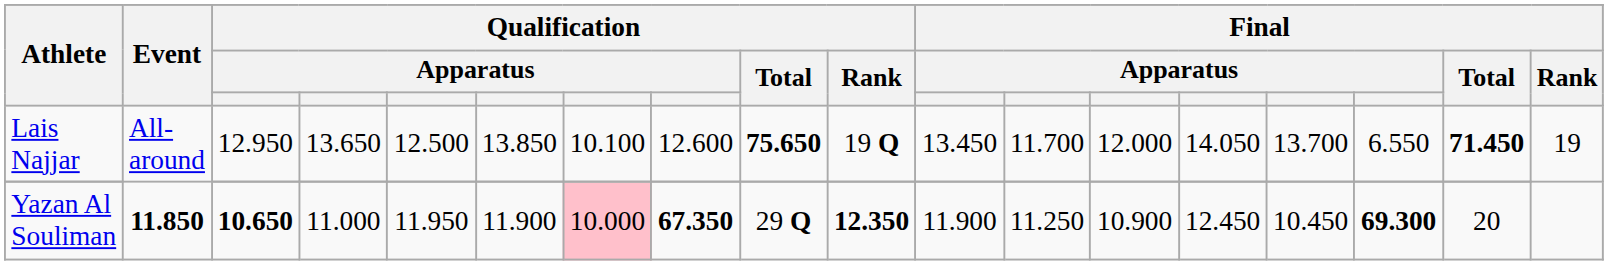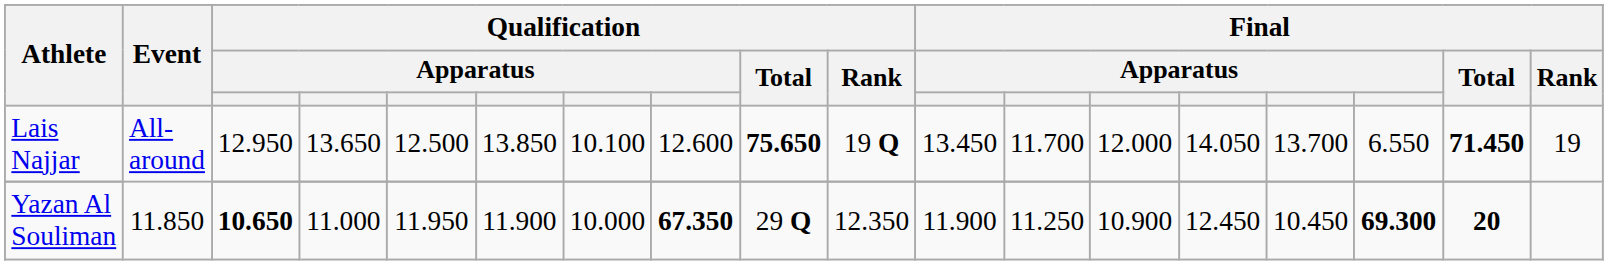Yazan Al Souliman | Event: bold -> normal
Yazan Al Souliman | column 7: pink background -> no background
Yazan Al Souliman | Qualification / Rank: bold -> normal
Yazan Al Souliman | Final / Total: normal -> bold
